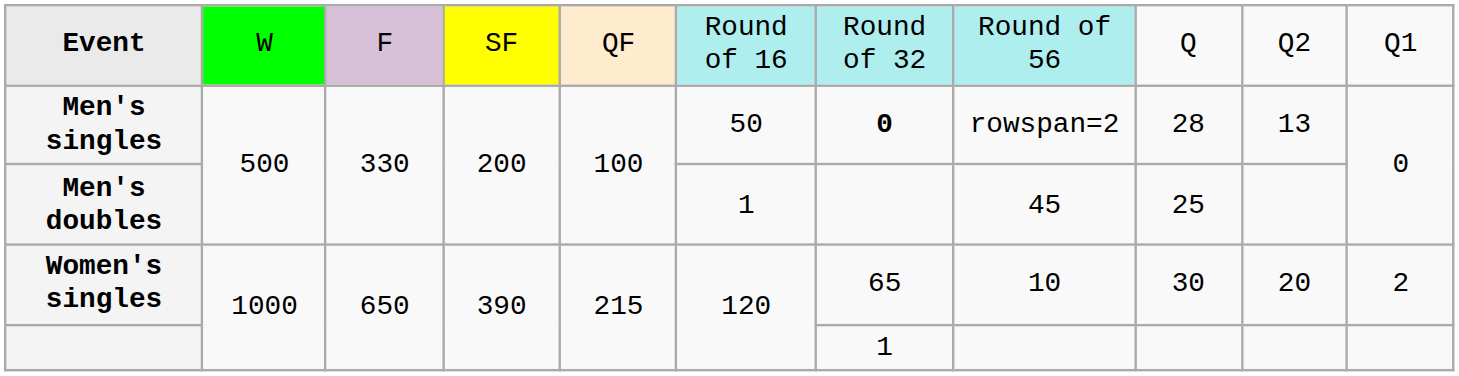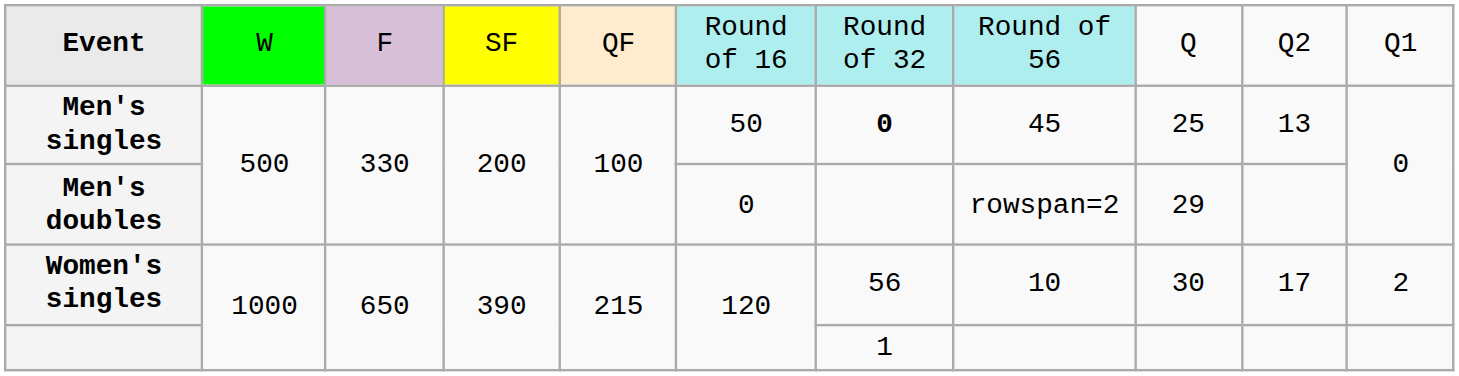Men's singles | column 8: rowspan=2 -> 45
Men's singles | column 9: 28 -> 25
Men's doubles | column 6: 1 -> 0
Men's doubles | column 8: 45 -> rowspan=2
Men's doubles | column 9: 25 -> 29
Women's singles | column 7: 65 -> 56
Women's singles | column 10: 20 -> 17
